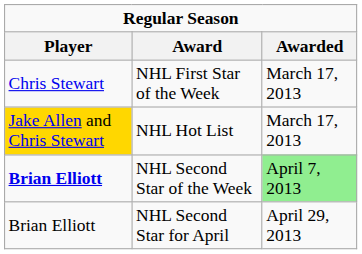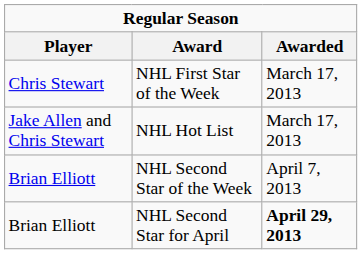NHL Hot List | Player: gold background -> no background
NHL Second Star of the Week | Player: bold -> normal
NHL Second Star of the Week | Awarded: lightgreen background -> no background
NHL Second Star for April | Awarded: normal -> bold
